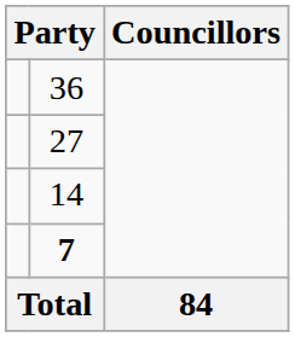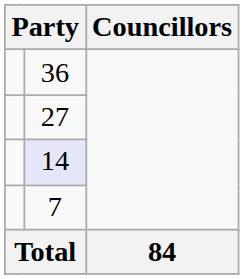14 | column 2: no background -> lavender background
7 | column 2: bold -> normal
